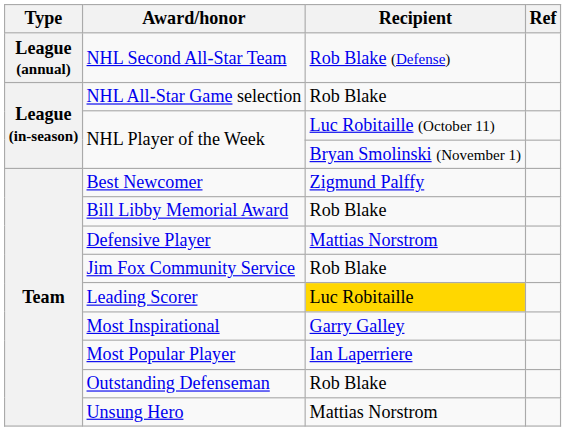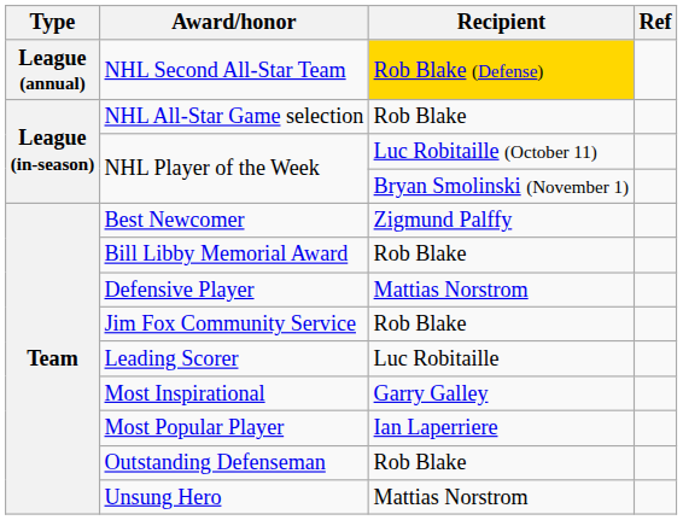NHL Second All-Star Team | Recipient: no background -> gold background
Leading Scorer | Recipient: gold background -> no background
